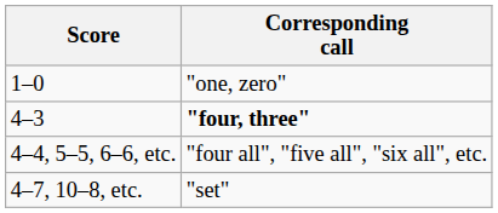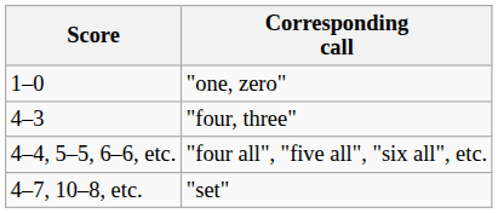4–3 | Corresponding call: bold -> normal
